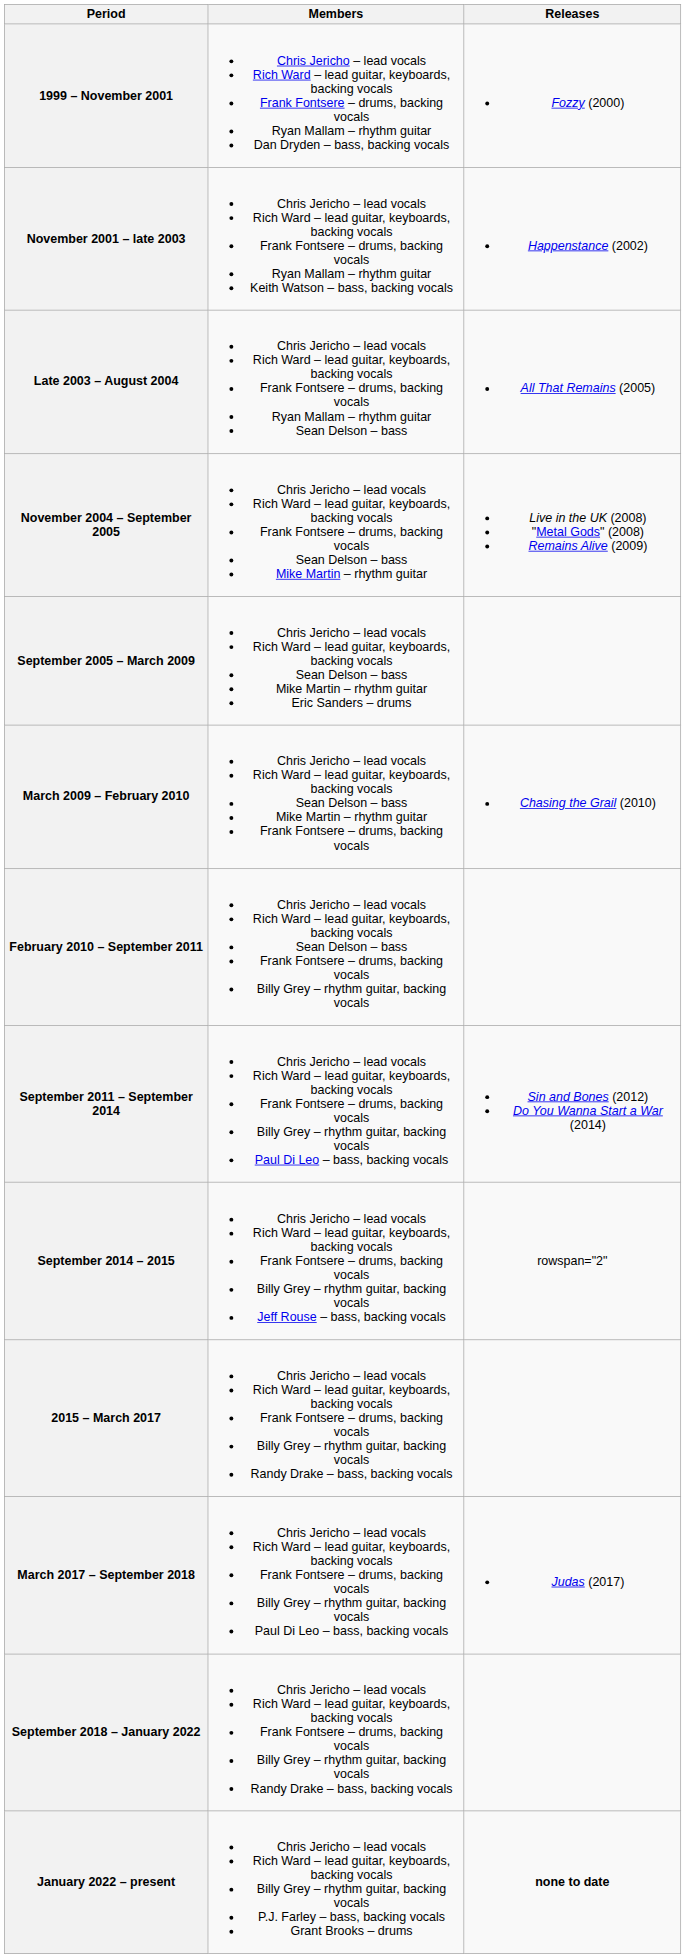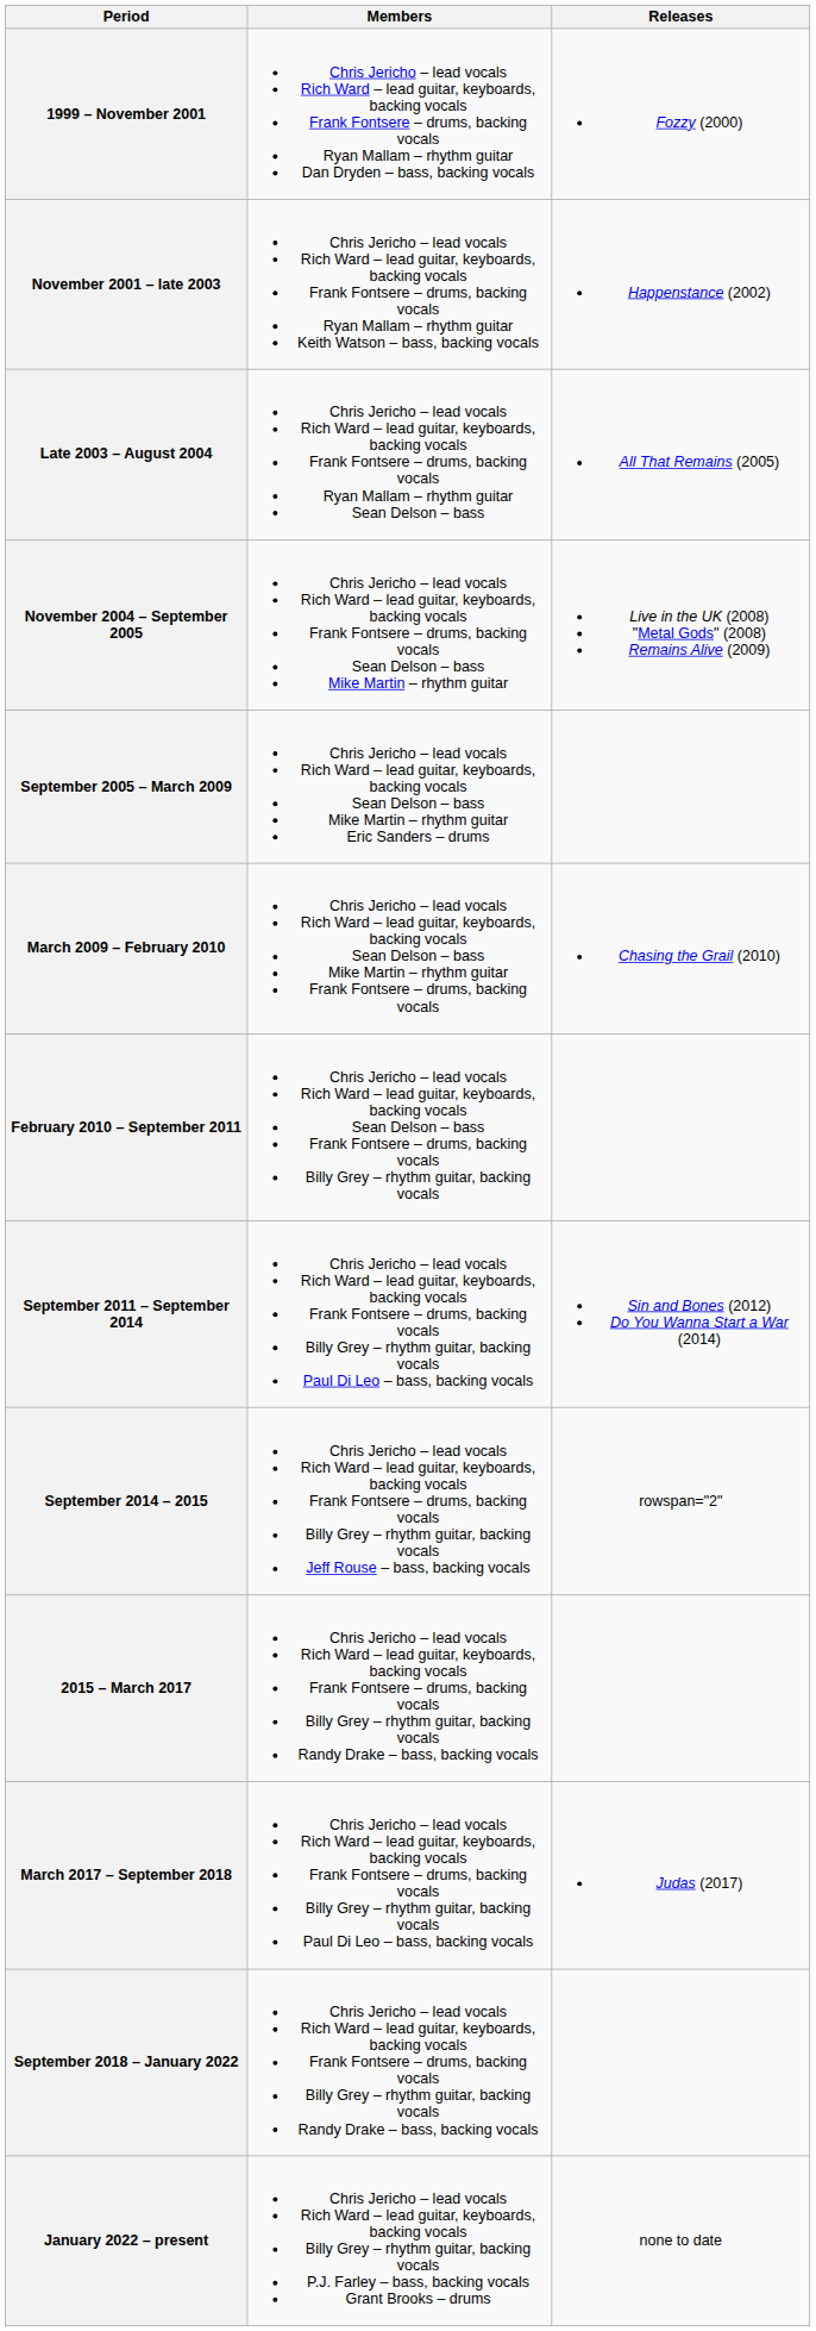January 2022 – present | Releases: bold -> normal
